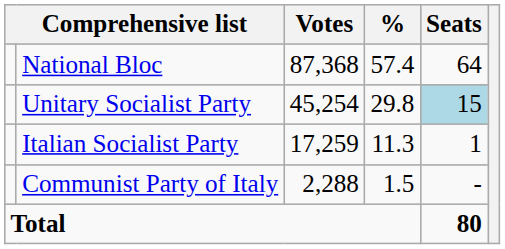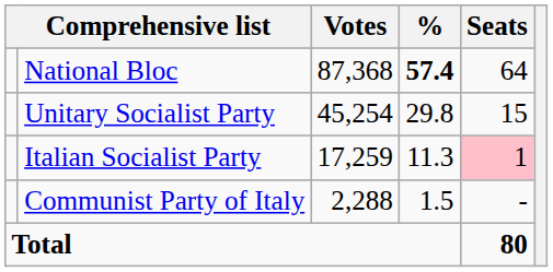National Bloc | %: normal -> bold
Unitary Socialist Party | Seats: lightblue background -> no background
Italian Socialist Party | Seats: no background -> pink background
